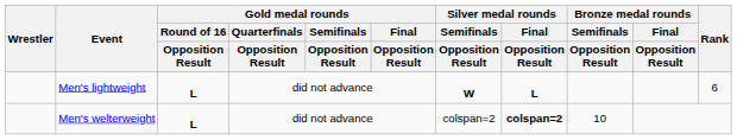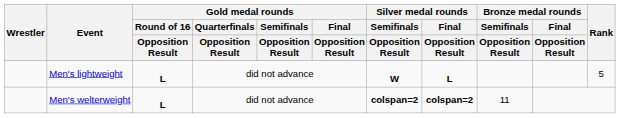Men's lightweight | Rank: 6 -> 5
Men's welterweight | Silver medal rounds / Semifinals / Opposition Result: normal -> bold
Men's welterweight | Bronze medal rounds / Semifinals / Opposition Result: 10 -> 11
